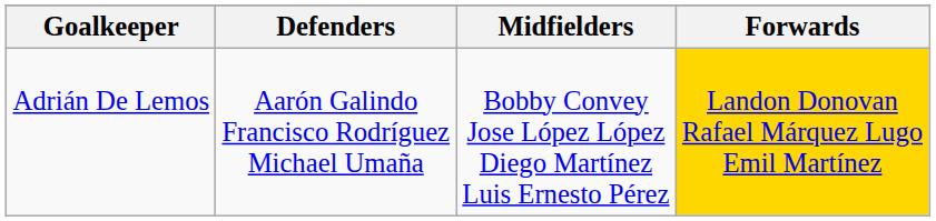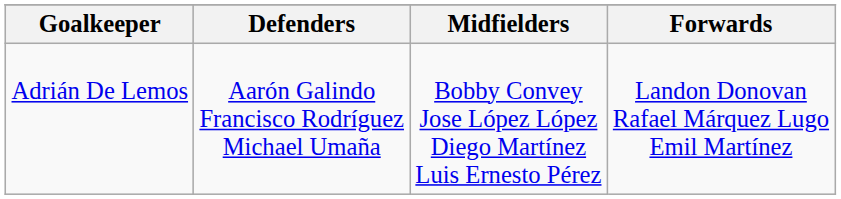Adrián De Lemos | Forwards: gold background -> no background
